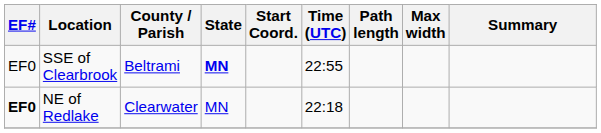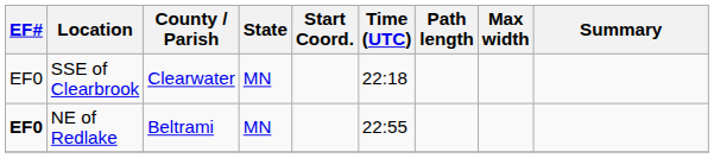SSE of Clearbrook | County / Parish: Beltrami -> Clearwater
SSE of Clearbrook | State: bold -> normal
SSE of Clearbrook | Time (UTC): 22:55 -> 22:18
NE of Redlake | County / Parish: Clearwater -> Beltrami
NE of Redlake | Time (UTC): 22:18 -> 22:55
